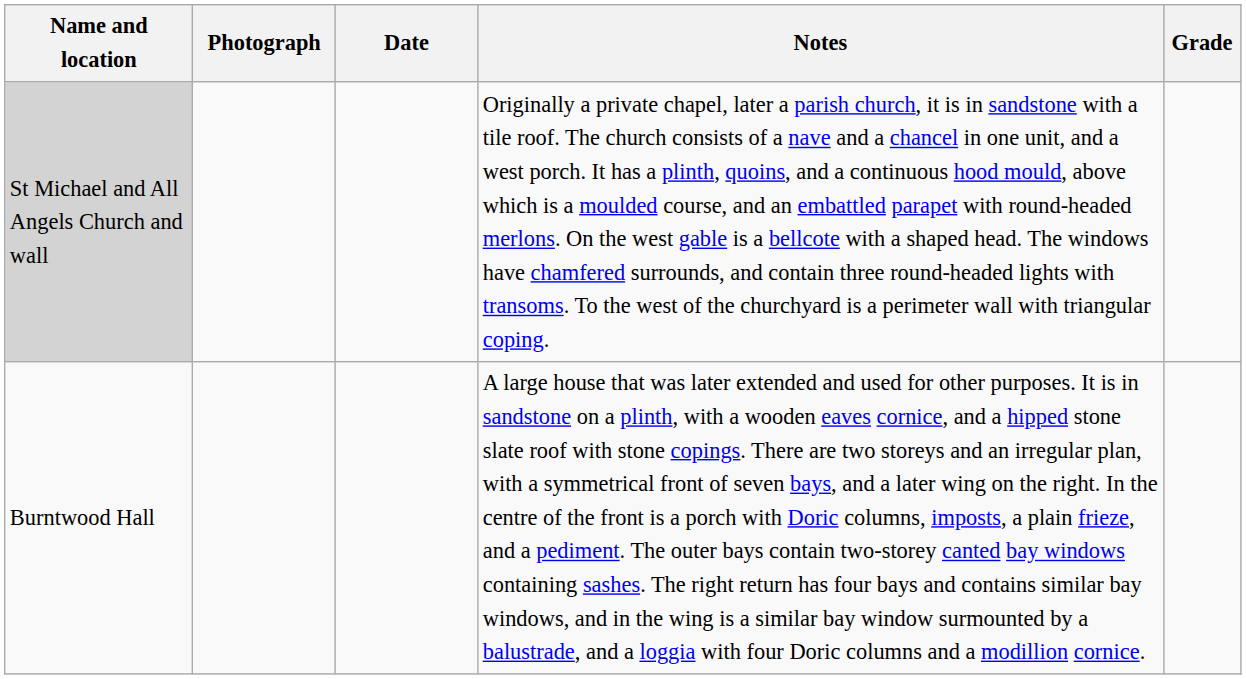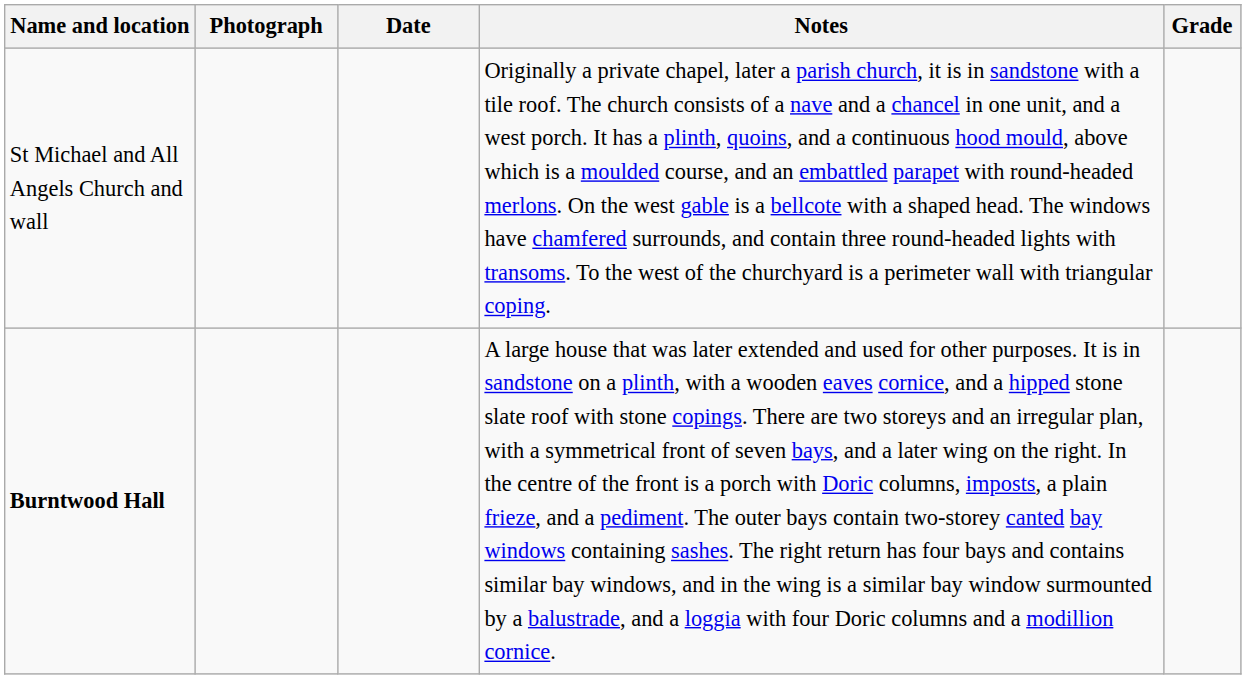St Michael and All Angels Church and wall | Name and location: lightgrey background -> no background
Burntwood Hall | Name and location: normal -> bold
